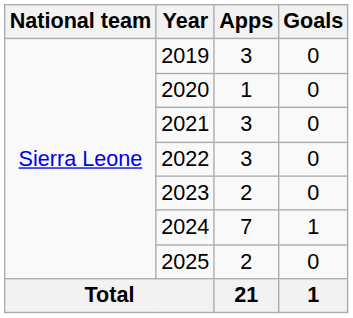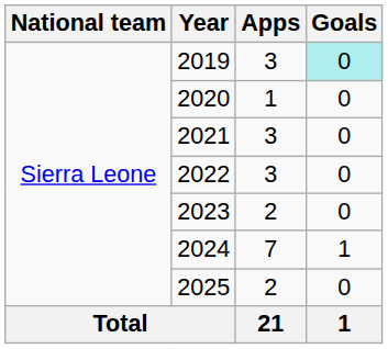2019 | Goals: no background -> paleturquoise background
